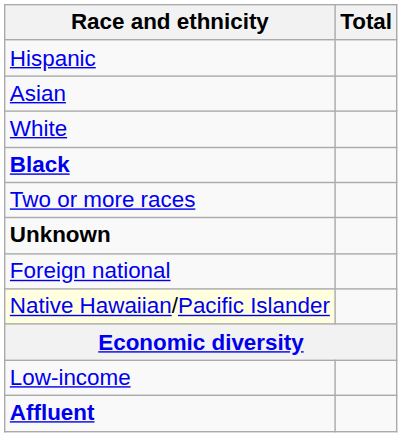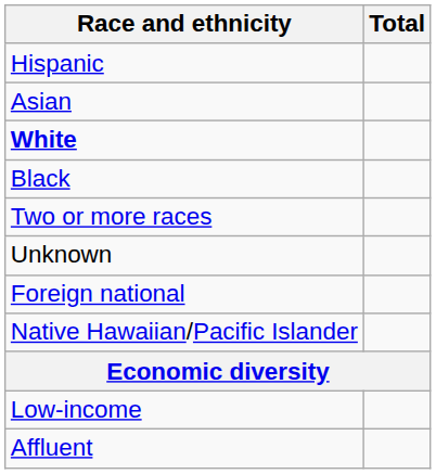White | Race and ethnicity: normal -> bold
Black | Race and ethnicity: bold -> normal
Unknown | Race and ethnicity: bold -> normal
Native Hawaiian/Pacific Islander | Race and ethnicity: lightyellow background -> no background
Affluent | Race and ethnicity: bold -> normal
